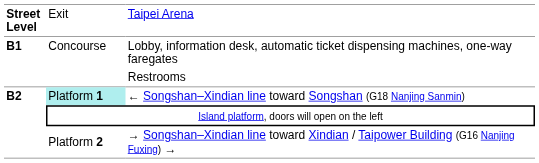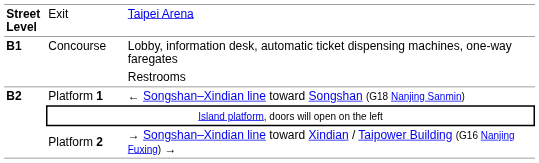← Songshan–Xindian line toward Songshan (G18 Nanjing Sanmin) | column 2: paleturquoise background -> no background
